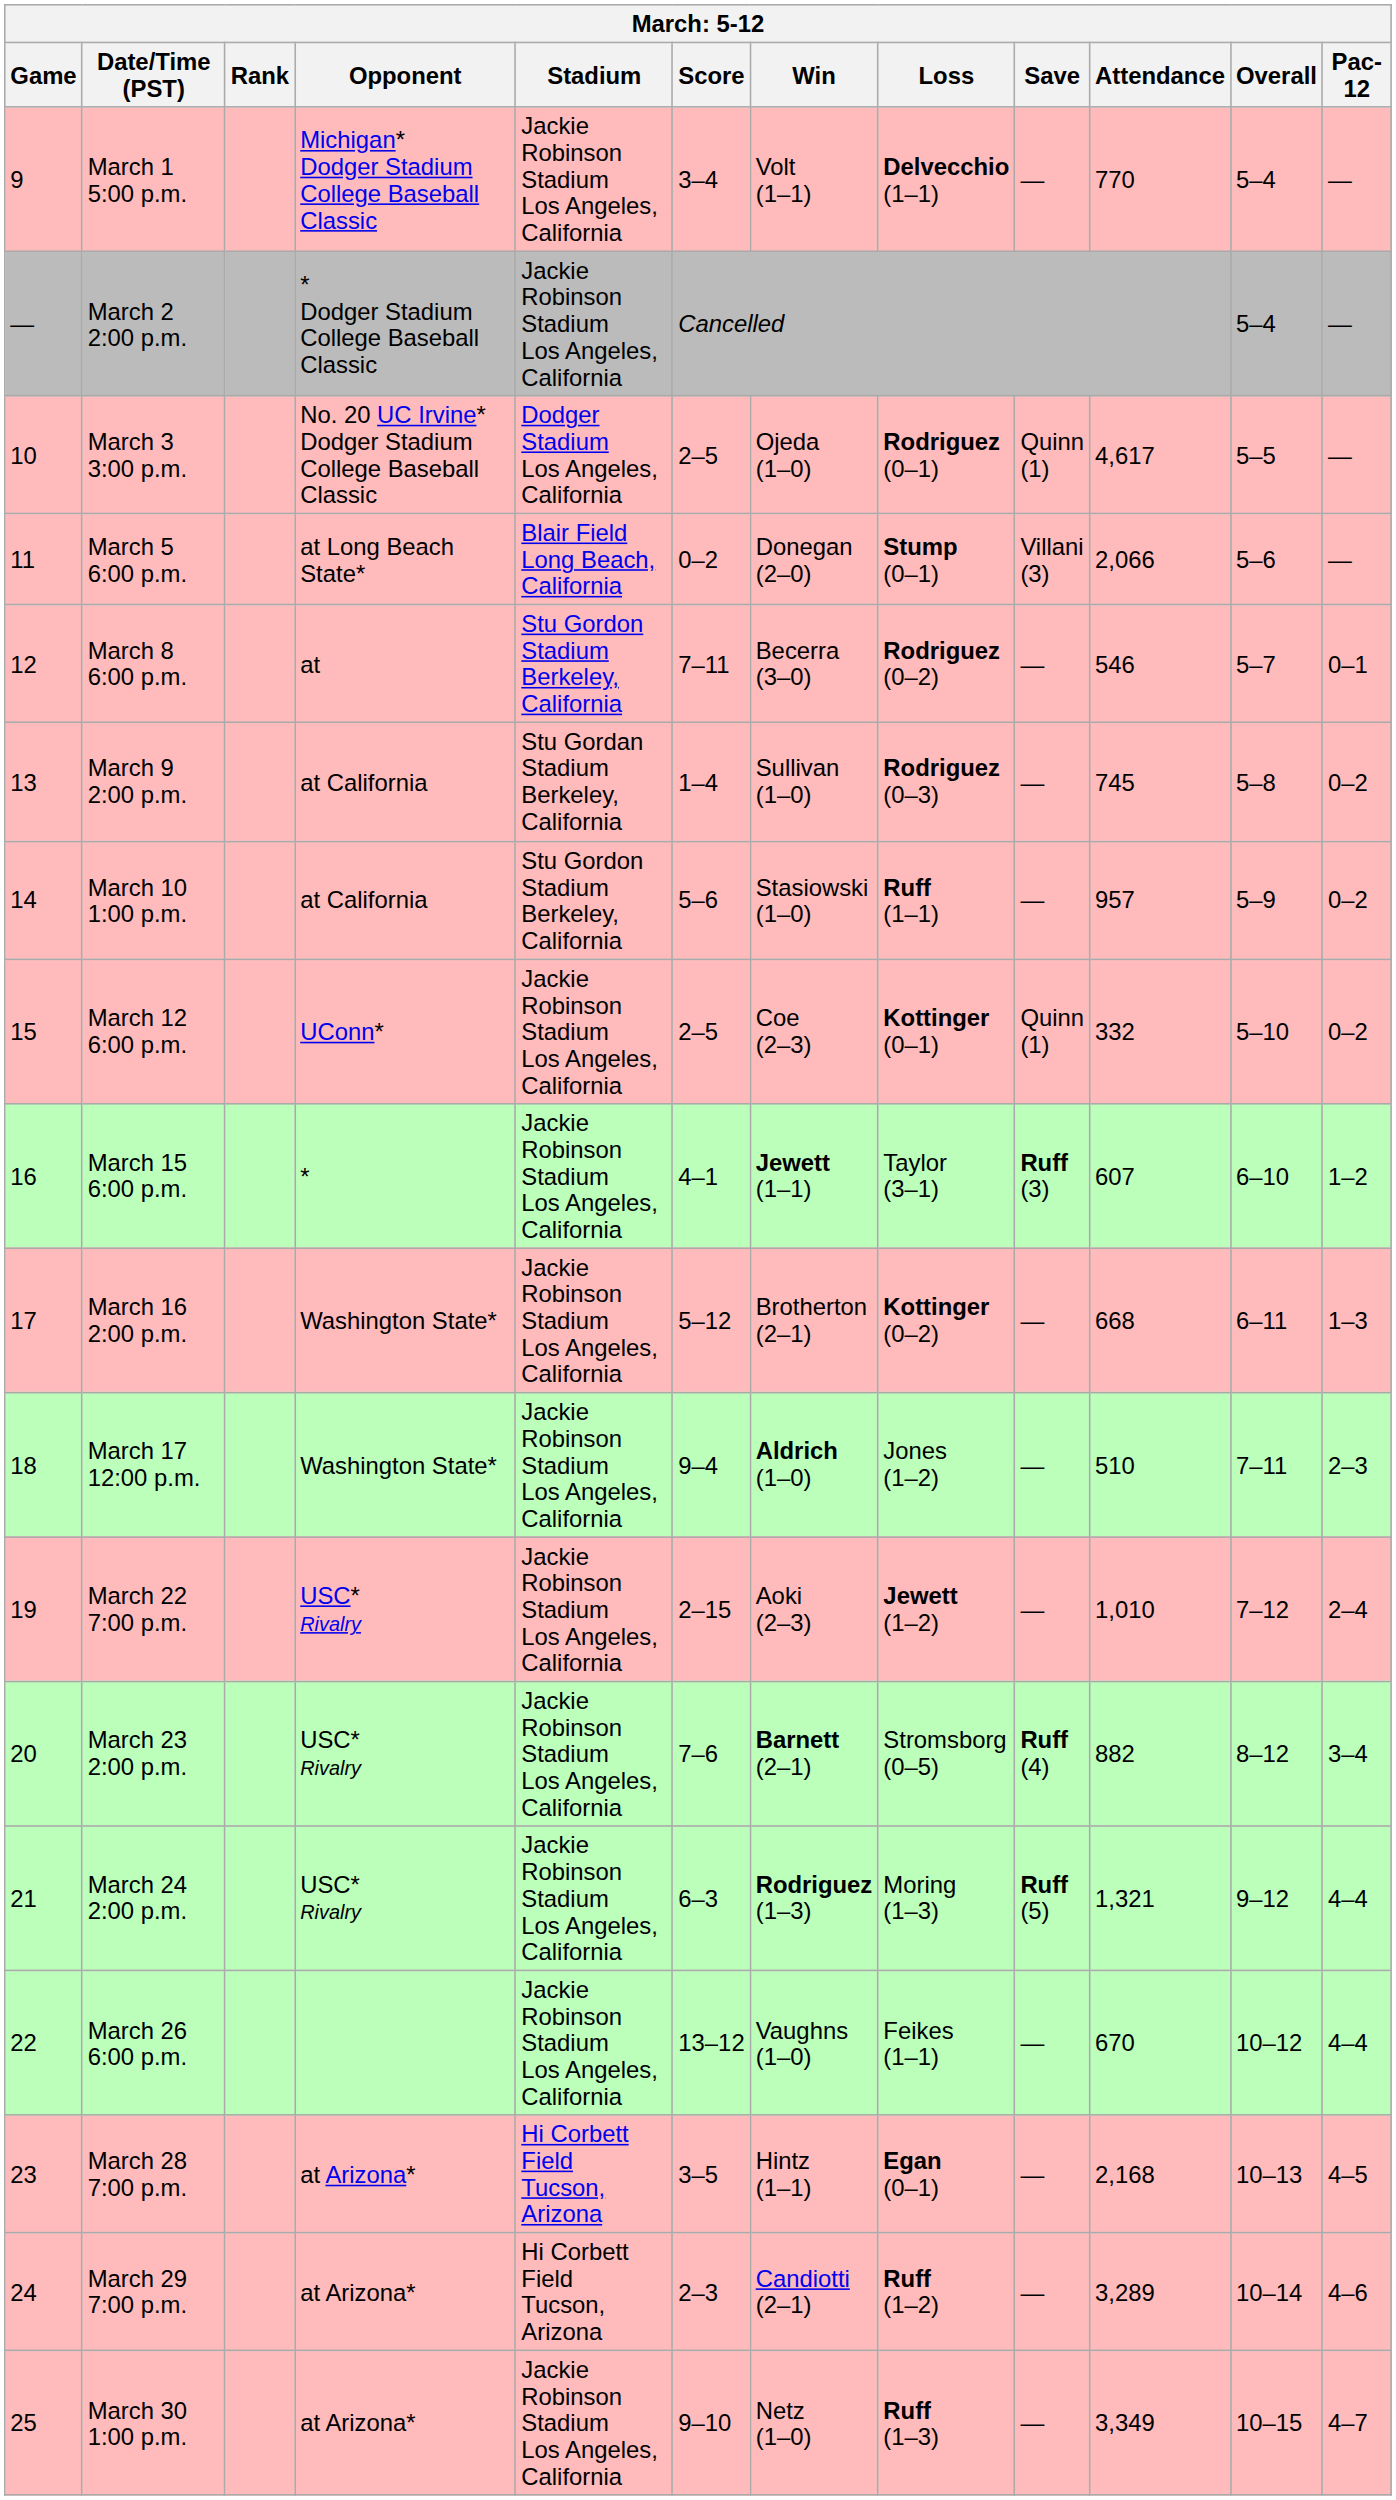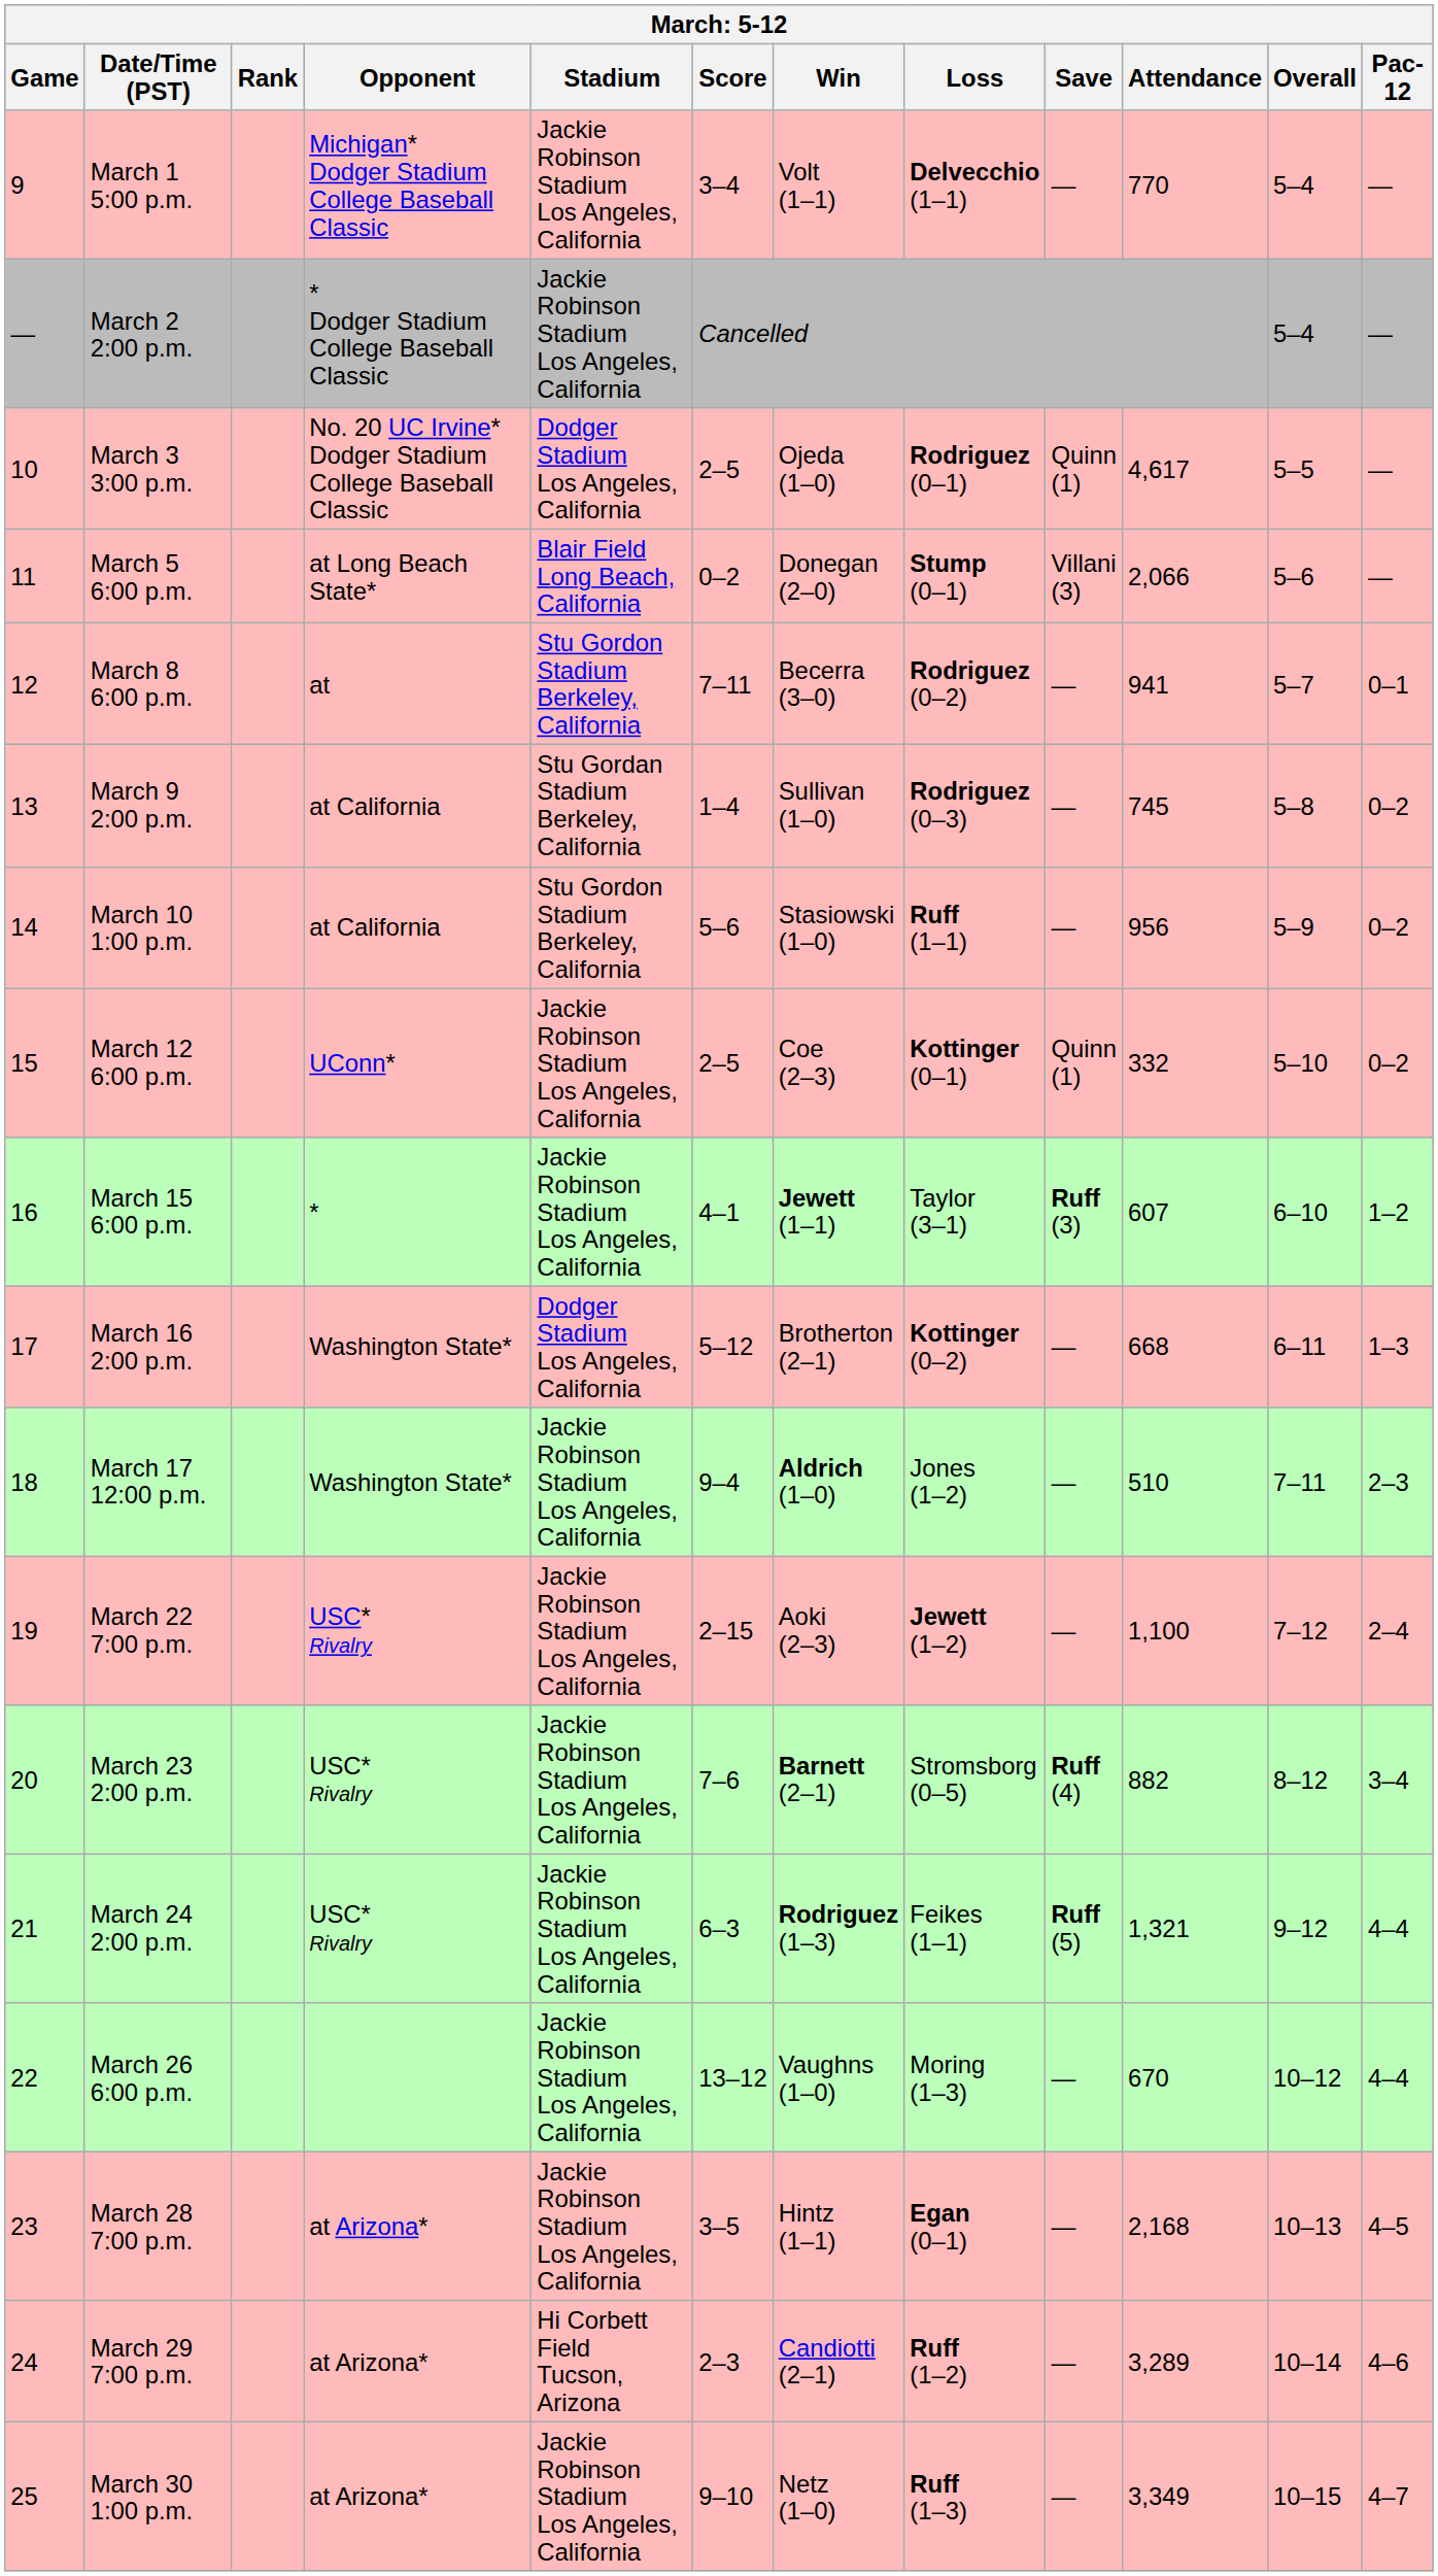March 8 6:00 p.m. | Attendance: 546 -> 941
March 10 1:00 p.m. | Attendance: 957 -> 956
March 16 2:00 p.m. | Stadium: Jackie Robinson Stadium Los Angeles, California -> Dodger Stadium Los Angeles, California
March 22 7:00 p.m. | Attendance: 1,010 -> 1,100
March 24 2:00 p.m. | Loss: Moring (1–3) -> Feikes (1–1)
March 26 6:00 p.m. | Loss: Feikes (1–1) -> Moring (1–3)
March 28 7:00 p.m. | Stadium: Hi Corbett Field Tucson, Arizona -> Jackie Robinson Stadium Los Angeles, California
